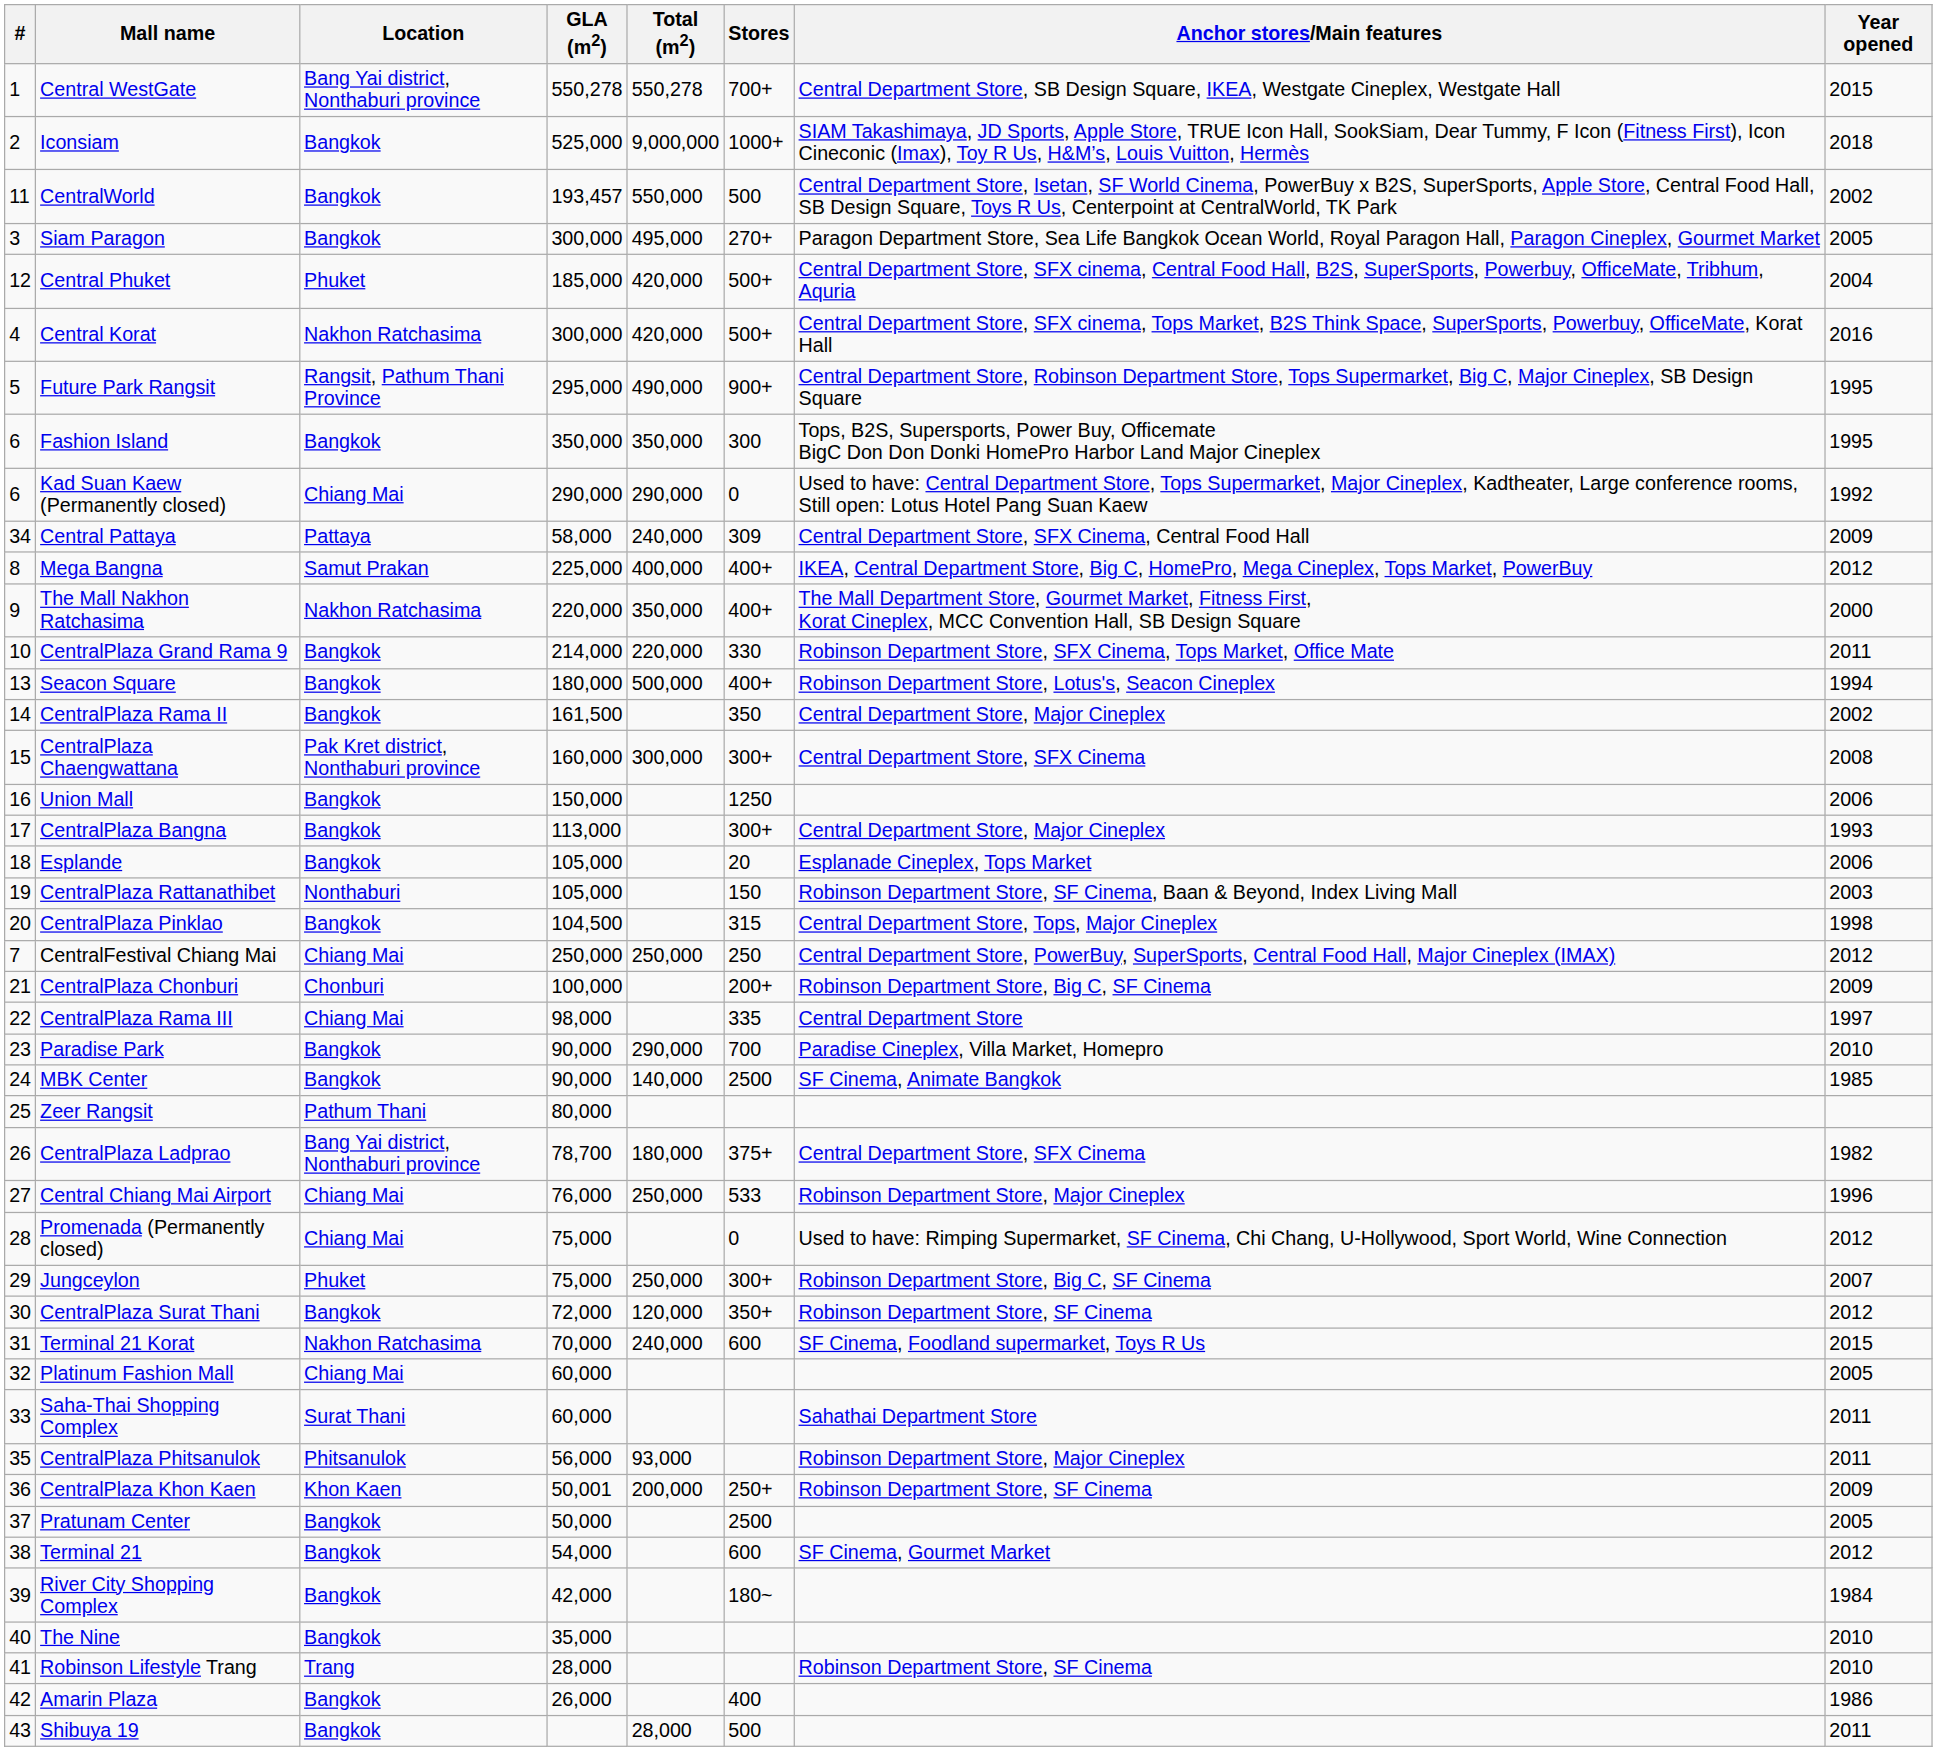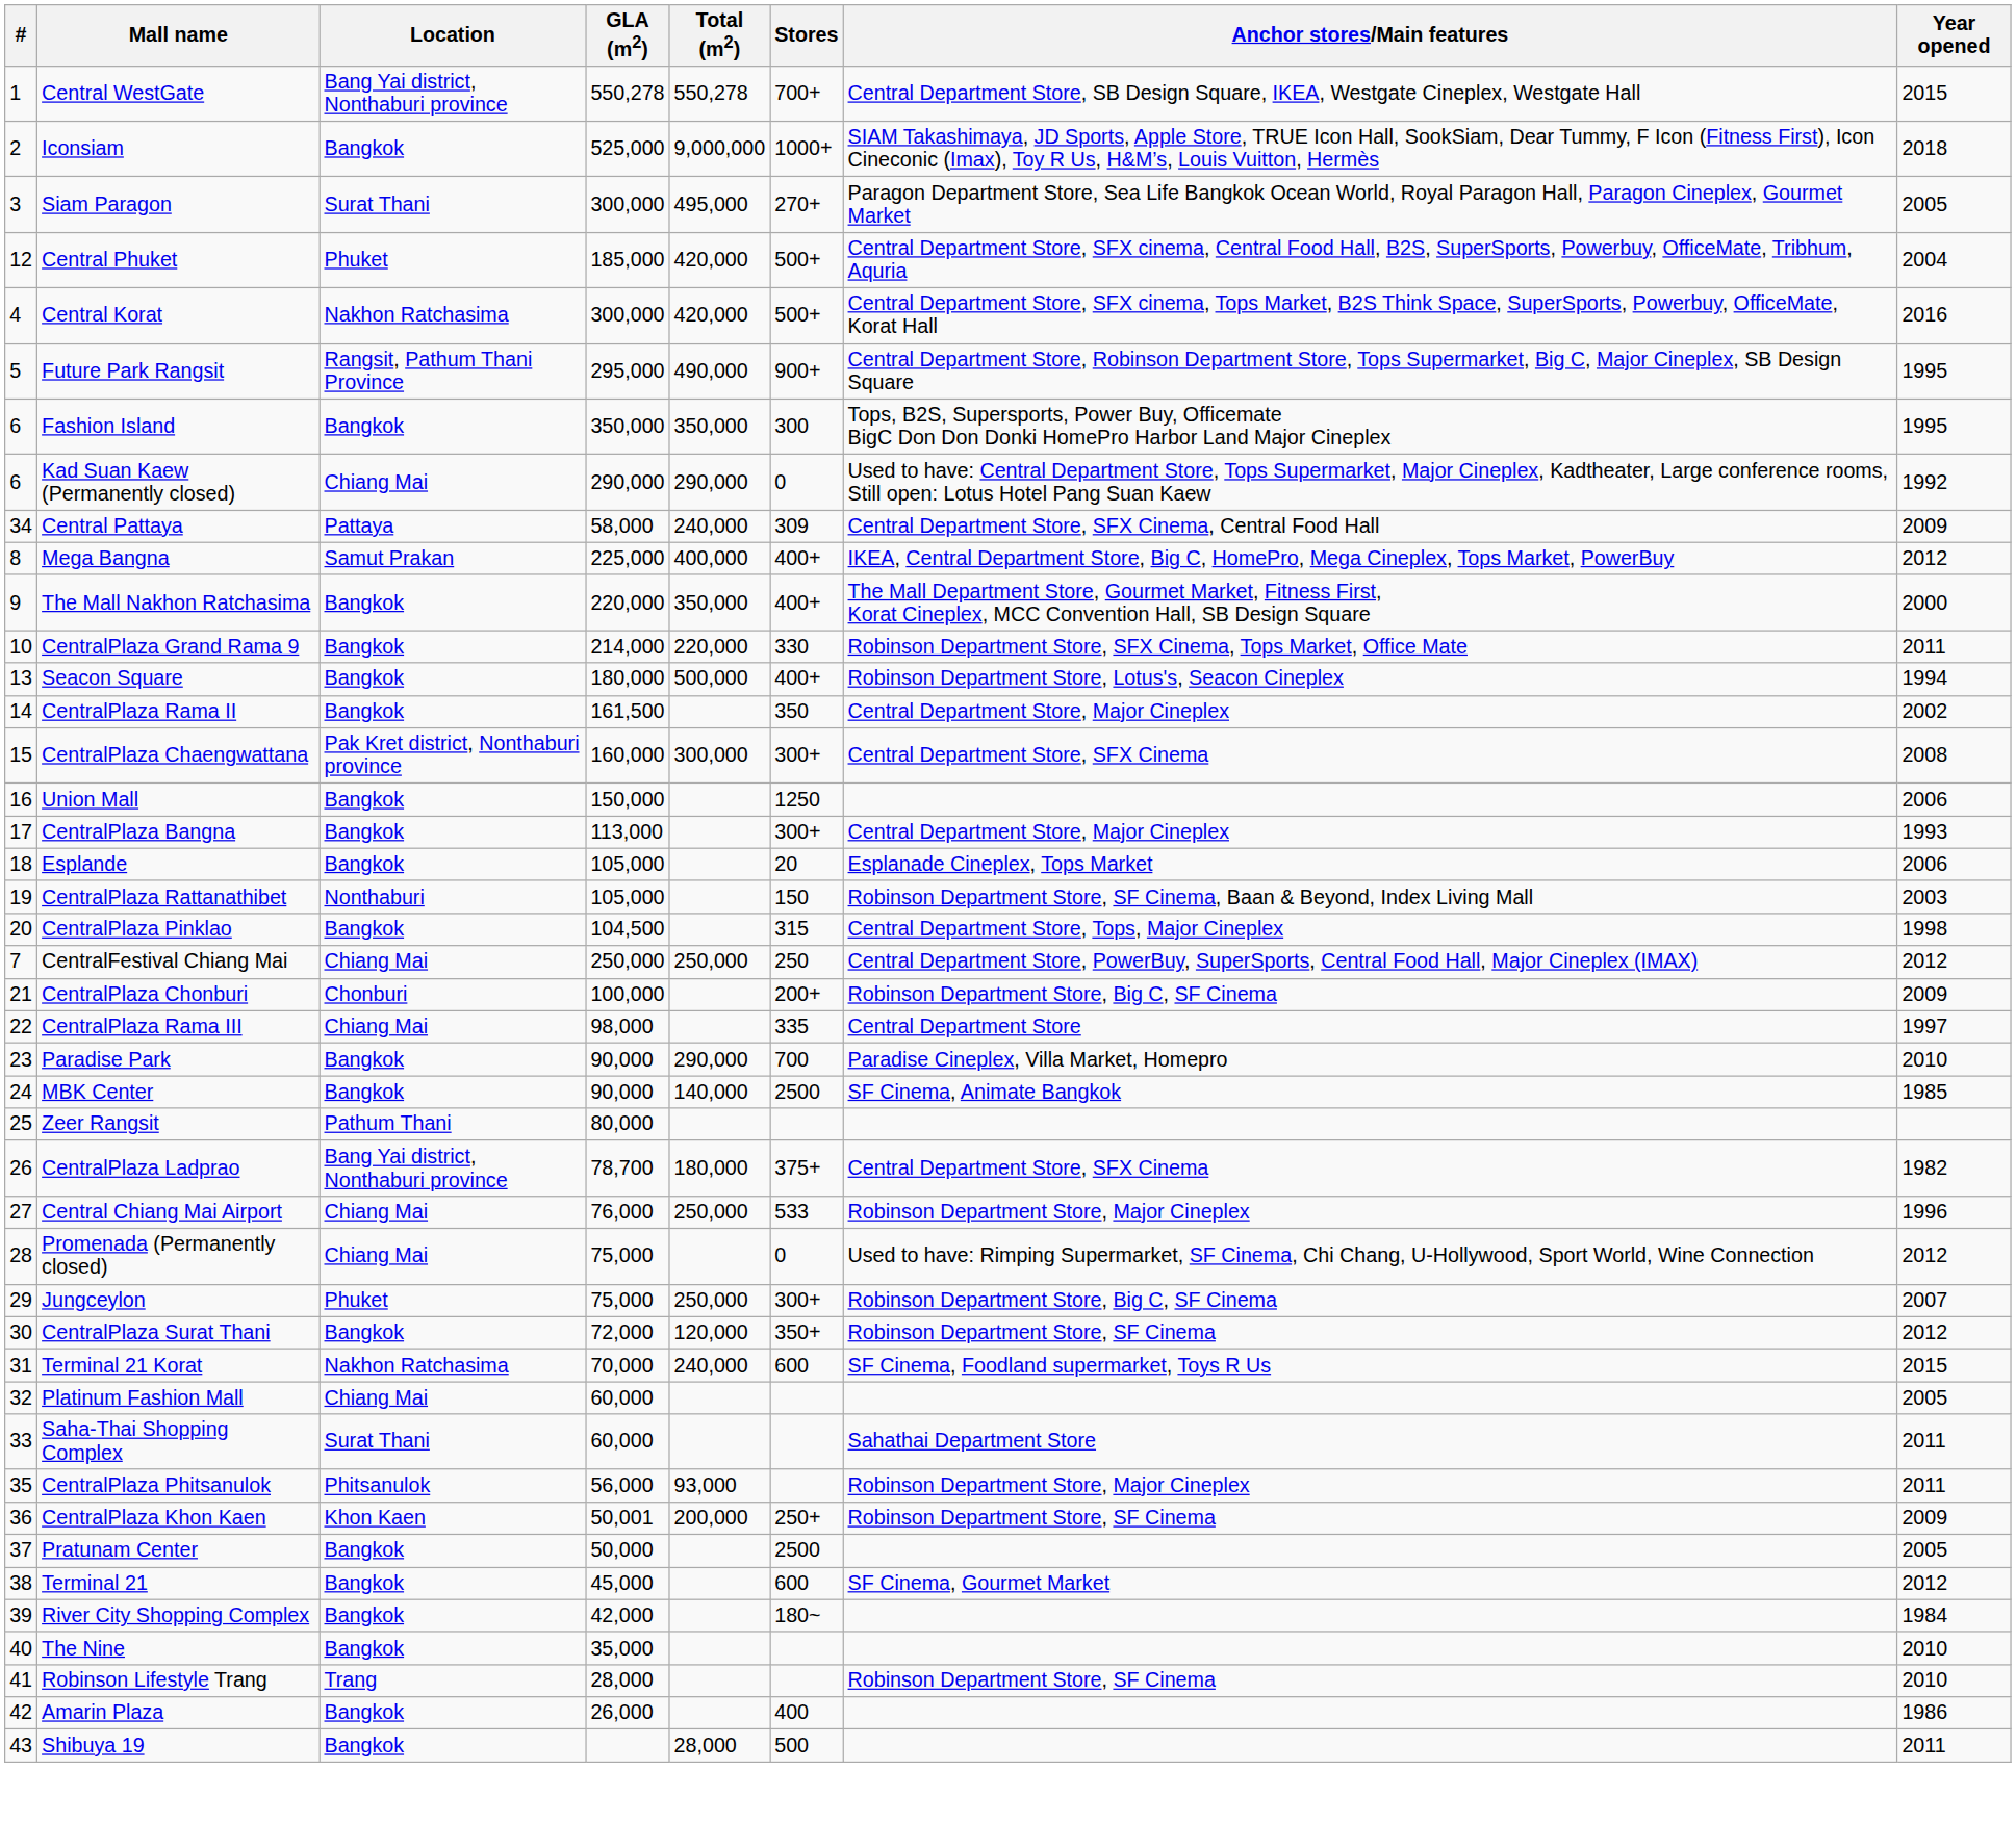- row: 11 | CentralWorld | Bangkok | 193,457 | 550,000 | 500 | Central Department Store, Isetan, SF World Cinema, PowerBuy x B2S, SuperSports, Apple Store, Central Food Hall, SB Design Square, Toys R Us, Centerpoint at CentralWorld, TK Park | 2002
Siam Paragon | Location: Bangkok -> Surat Thani
The Mall Nakhon Ratchasima | Location: Nakhon Ratchasima -> Bangkok
Terminal 21 | GLA (m2): 54,000 -> 45,000
